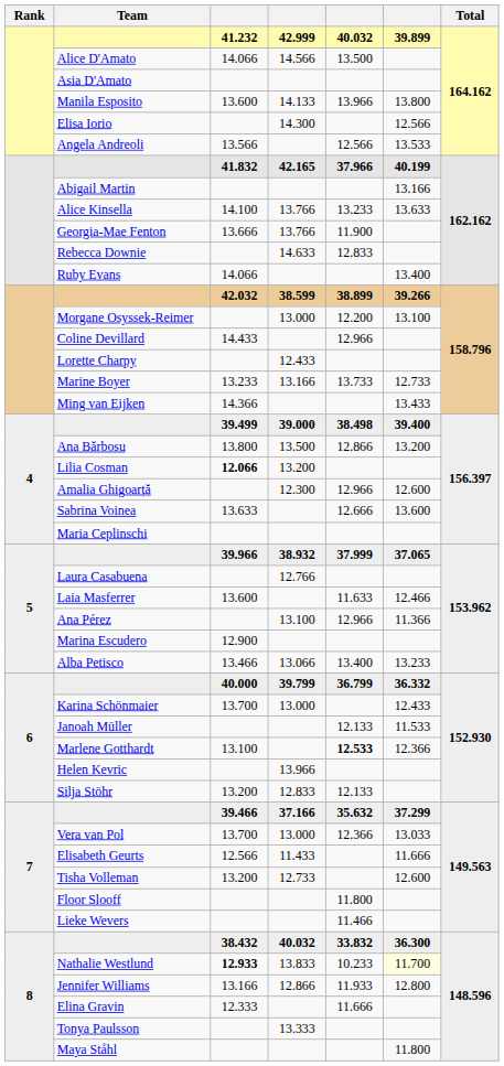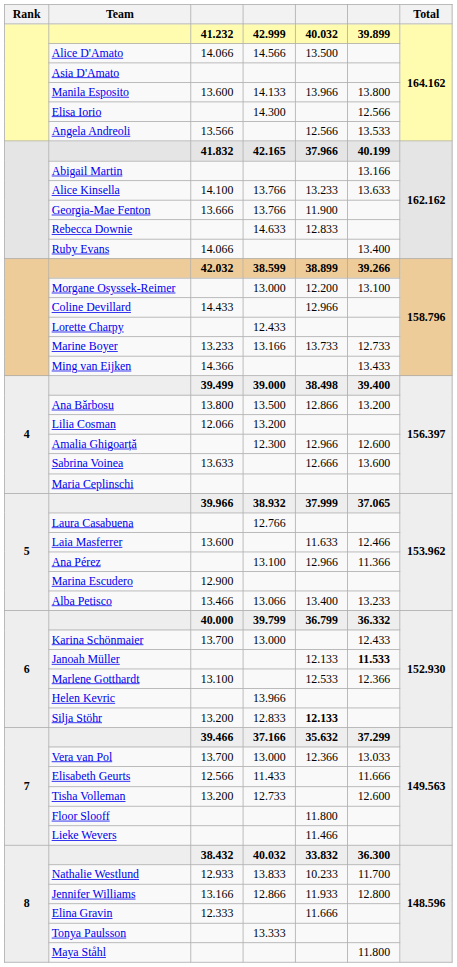Lilia Cosman | column 3: bold -> normal
Janoah Müller | column 6: normal -> bold
Marlene Gotthardt | column 5: bold -> normal
Silja Stöhr | column 5: normal -> bold
Nathalie Westlund | column 3: bold -> normal
Nathalie Westlund | column 6: lightyellow background -> no background
